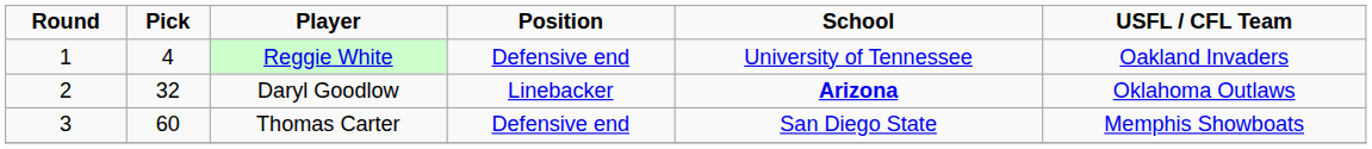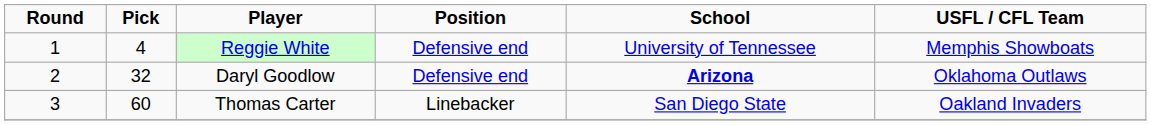Reggie White | USFL / CFL Team: Oakland Invaders -> Memphis Showboats
Daryl Goodlow | Position: Linebacker -> Defensive end
Thomas Carter | Position: Defensive end -> Linebacker
Thomas Carter | USFL / CFL Team: Memphis Showboats -> Oakland Invaders
